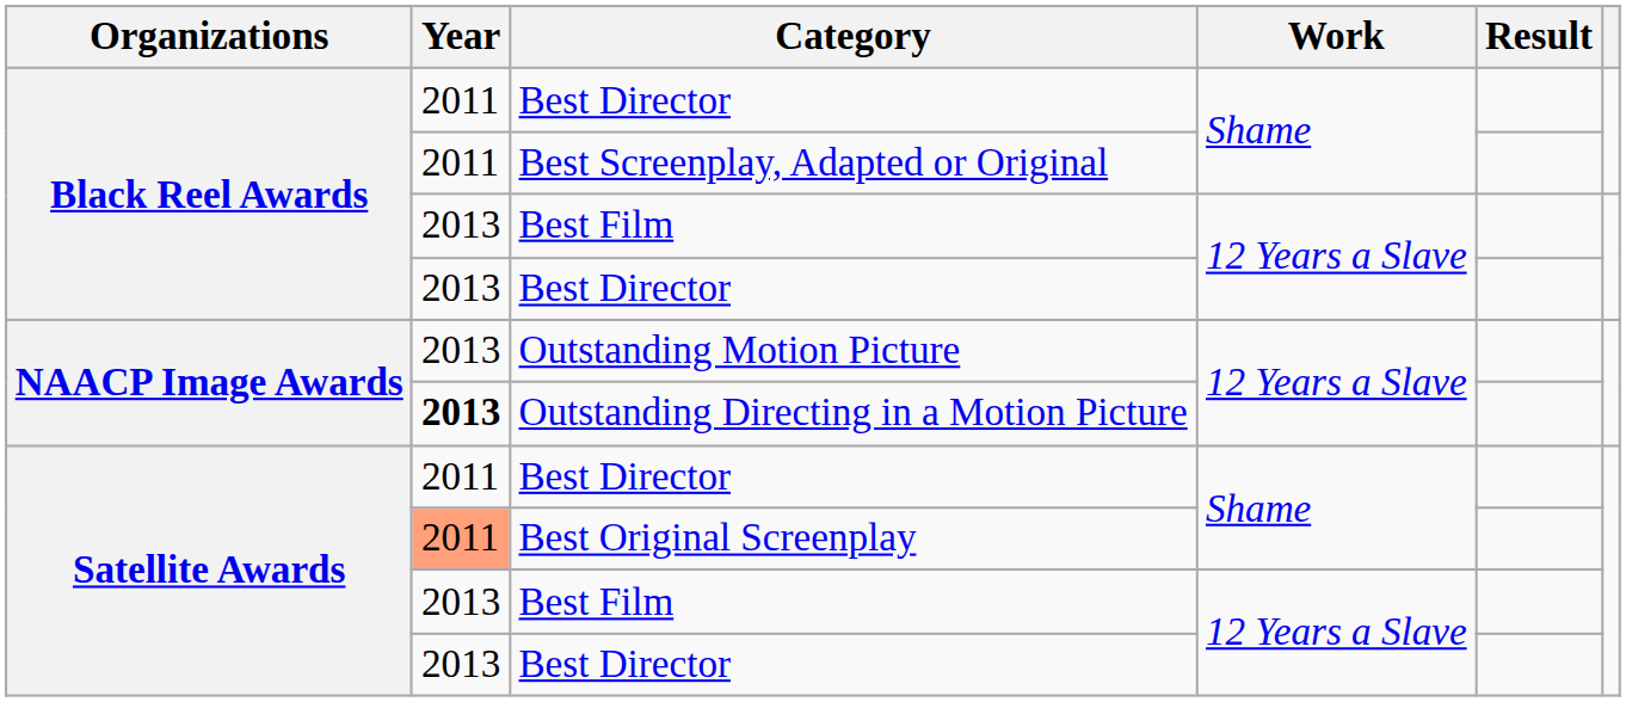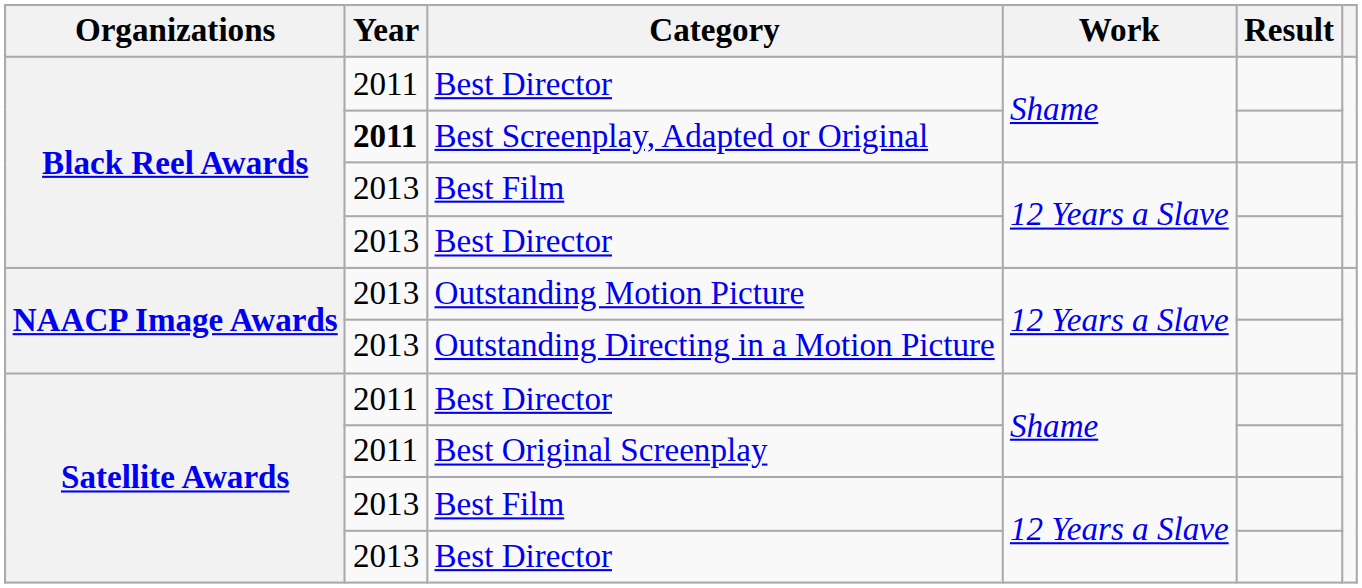Best Screenplay, Adapted or Original | Year: normal -> bold
Outstanding Directing in a Motion Picture | Year: bold -> normal
Best Original Screenplay | Year: lightsalmon background -> no background
